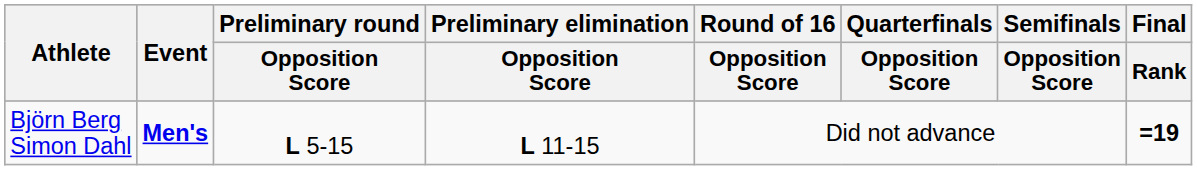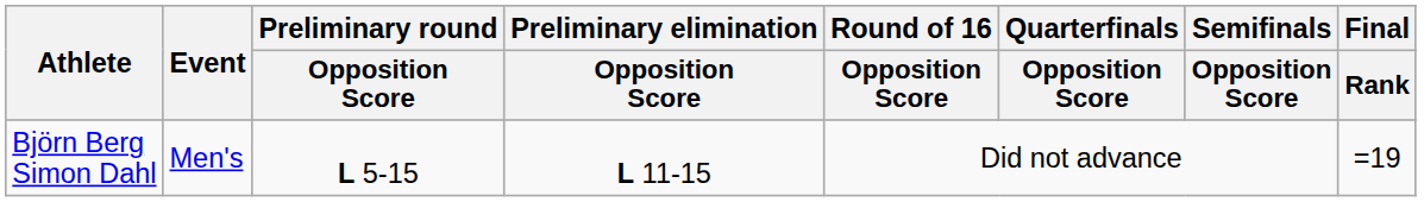Björn Berg Simon Dahl | Event: bold -> normal
Björn Berg Simon Dahl | Final / Rank: bold -> normal
